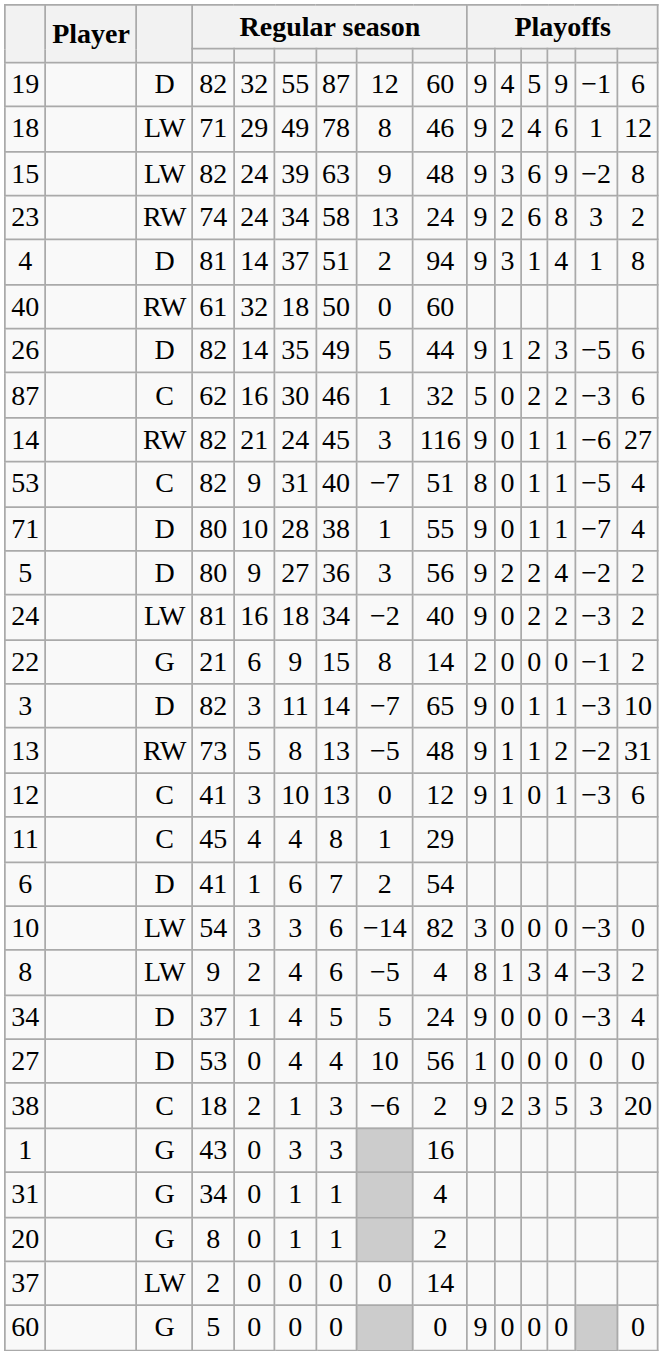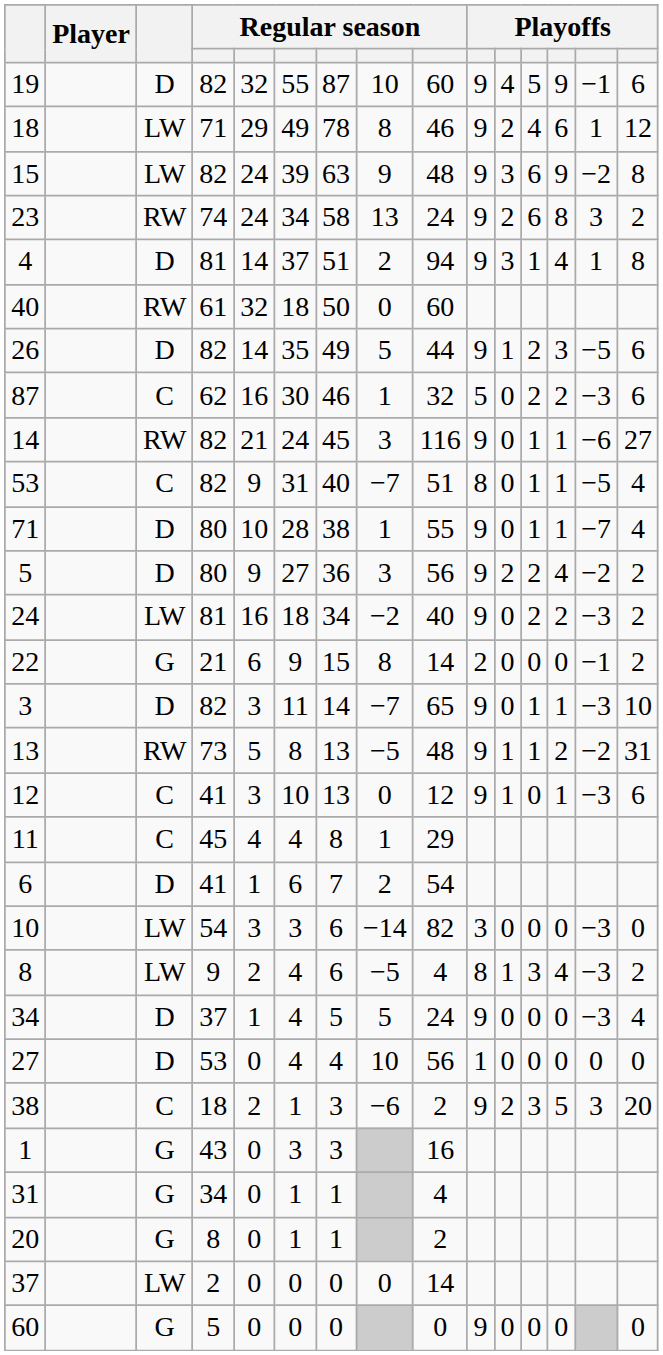19 | column 8: 12 -> 10
